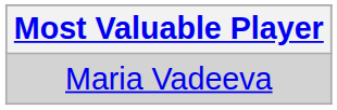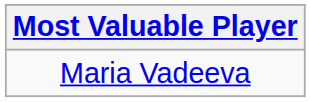row 2 | column 1: lightgrey background -> no background
